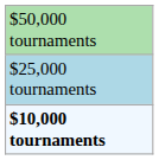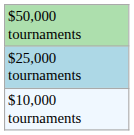row 3 | column 1: bold -> normal
